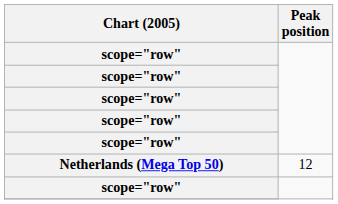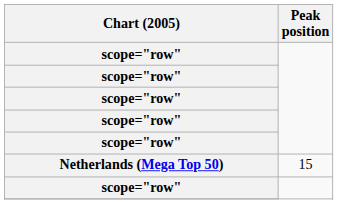Netherlands (Mega Top 50) | Peak position: 12 -> 15
